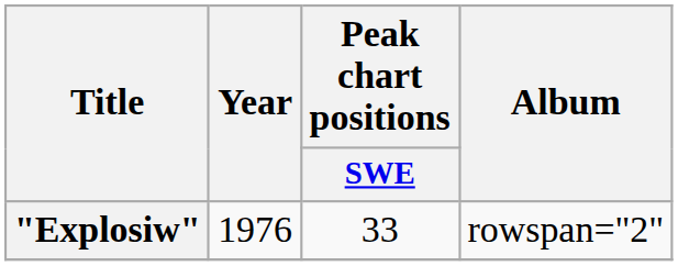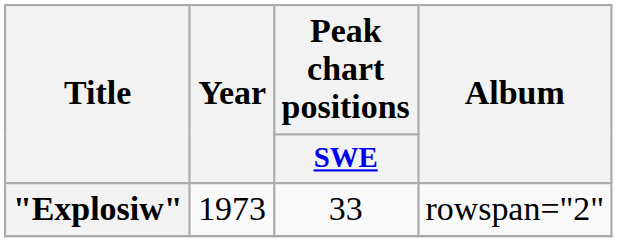"Explosiw" | Year: 1976 -> 1973
